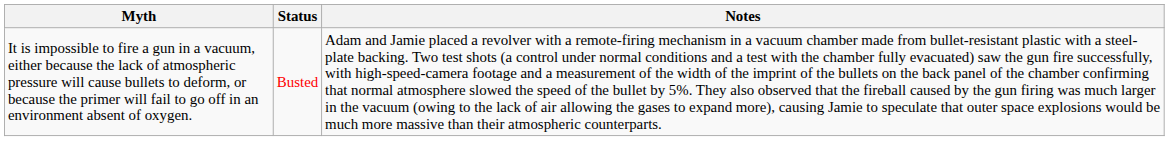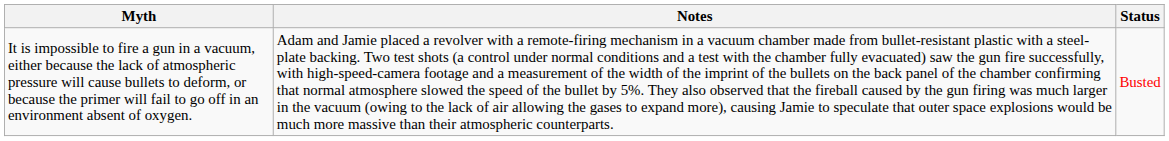columns swapped: Status <-> Notes
